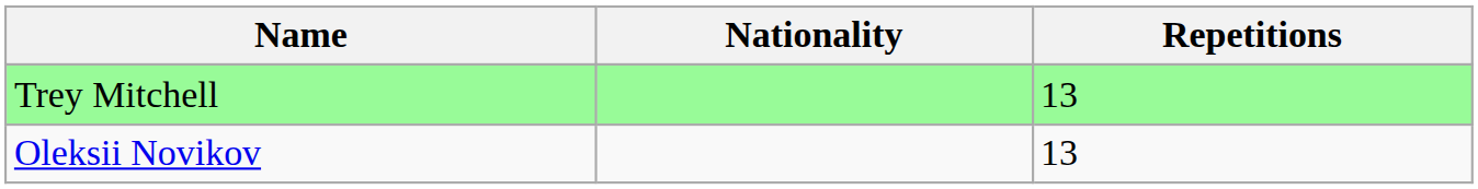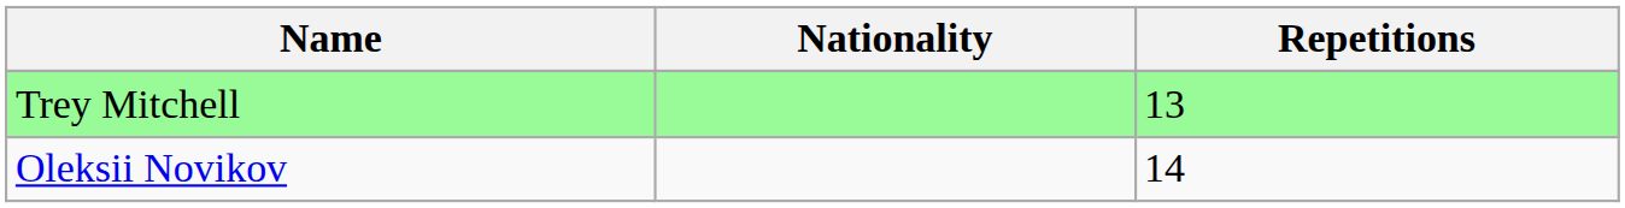Oleksii Novikov | Repetitions: 13 -> 14
